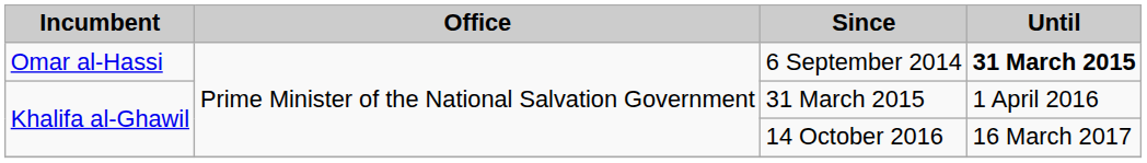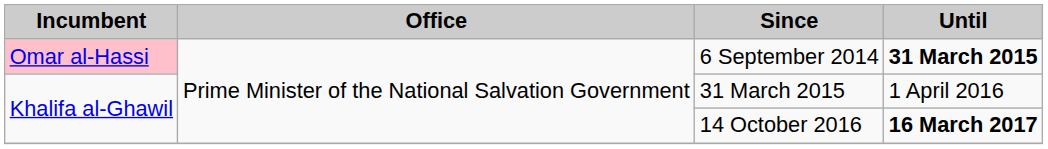6 September 2014 | Incumbent: no background -> pink background
14 October 2016 | Until: normal -> bold
